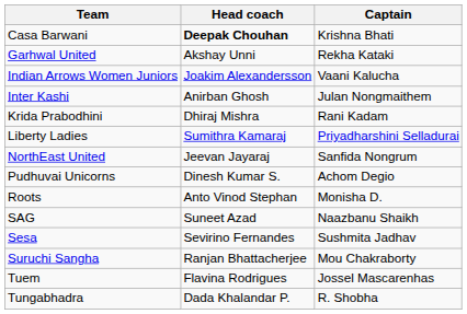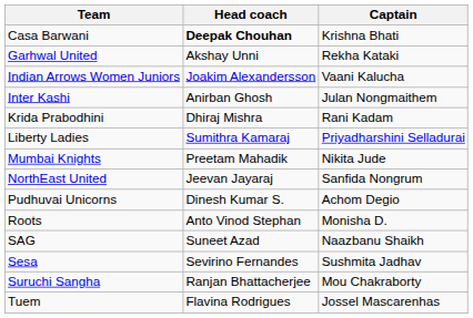+ row: Mumbai Knights | Preetam Mahadik | Nikita Jude
- row: Tungabhadra | Dada Khalandar P. | R. Shobha
